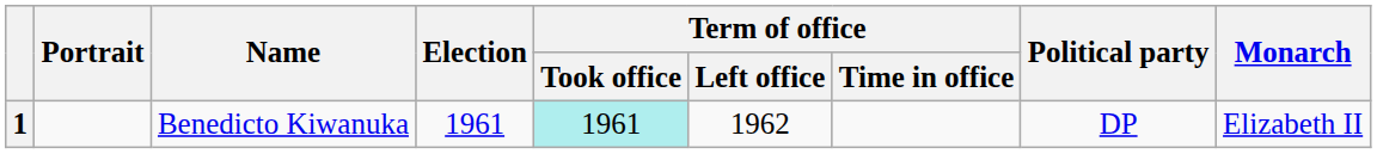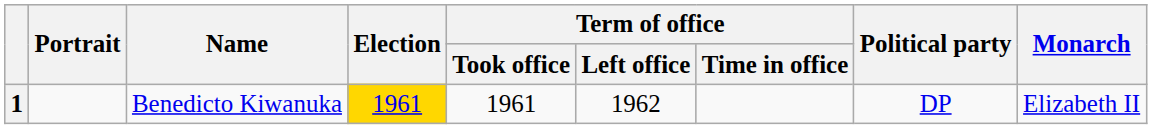1 | Election: no background -> gold background
1 | Term of office / Took office: paleturquoise background -> no background
